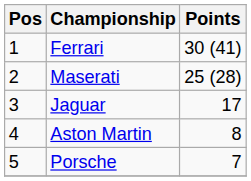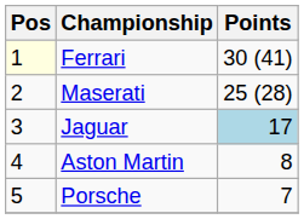Ferrari | Pos: no background -> lightyellow background
Jaguar | Points: no background -> lightblue background
